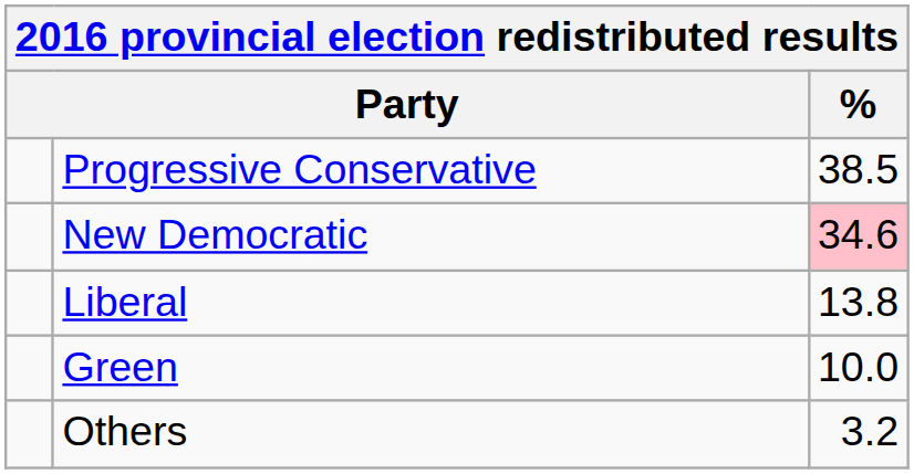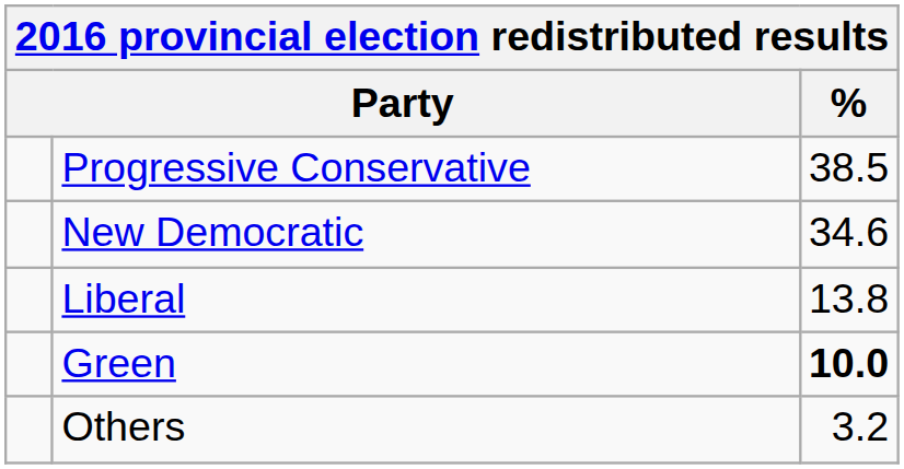New Democratic | %: pink background -> no background
Green | %: normal -> bold
